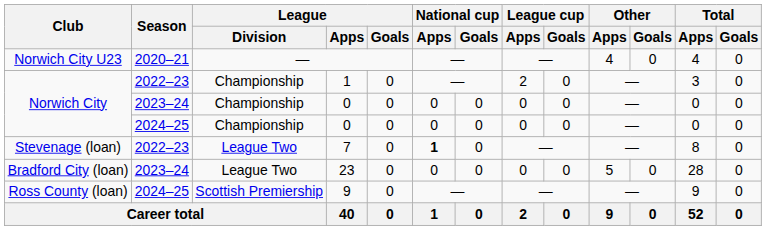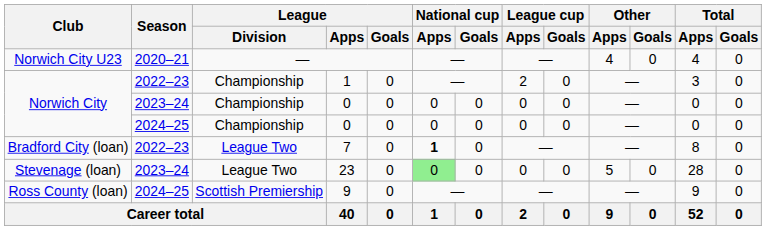7 | Club: Stevenage (loan) -> Bradford City (loan)
23 | Club: Bradford City (loan) -> Stevenage (loan)
23 | National cup / Apps: no background -> lightgreen background
